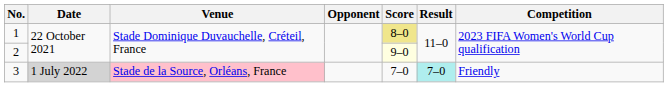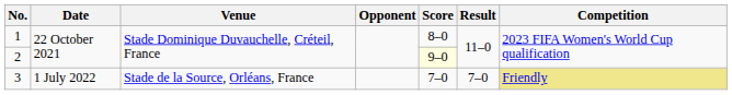1 | Score: khaki background -> no background
3 | Date: lightgrey background -> no background
3 | Venue: pink background -> no background
3 | Result: paleturquoise background -> no background
3 | Competition: no background -> khaki background
